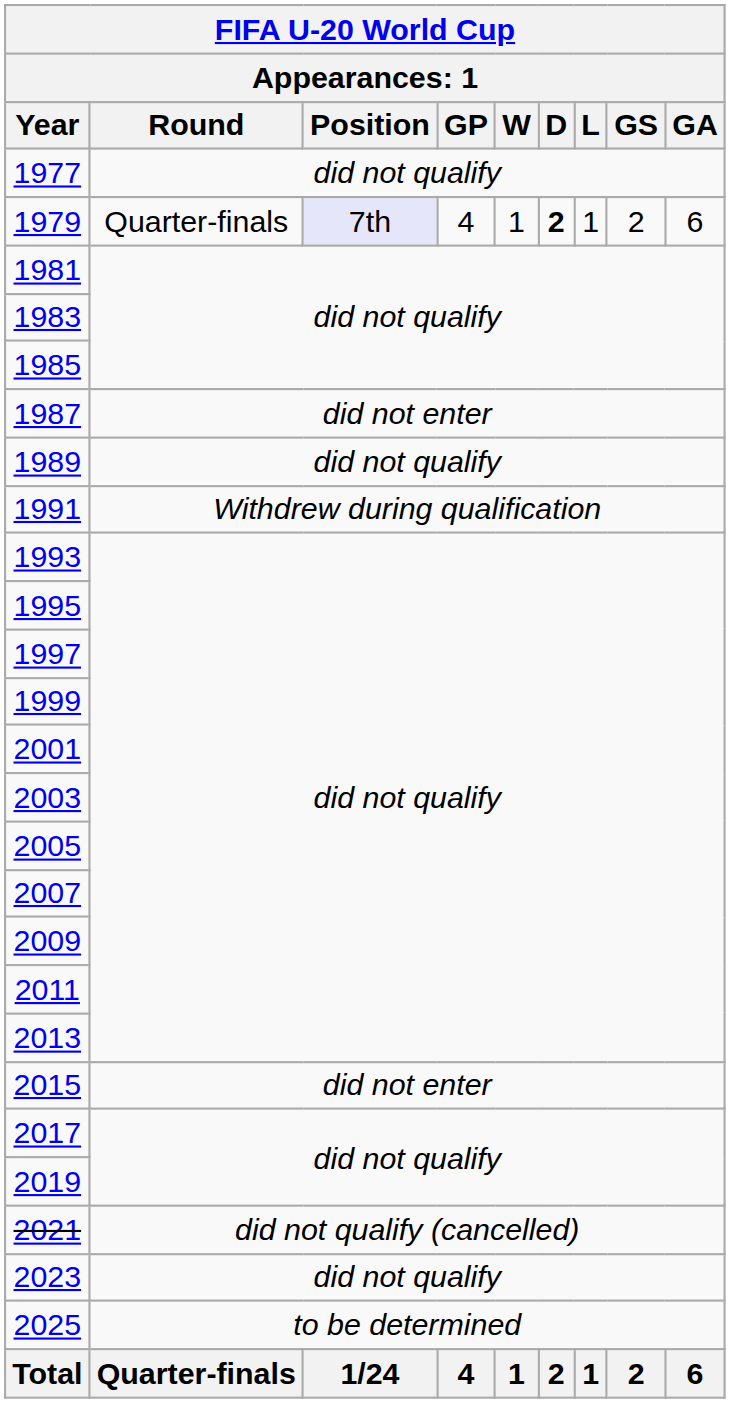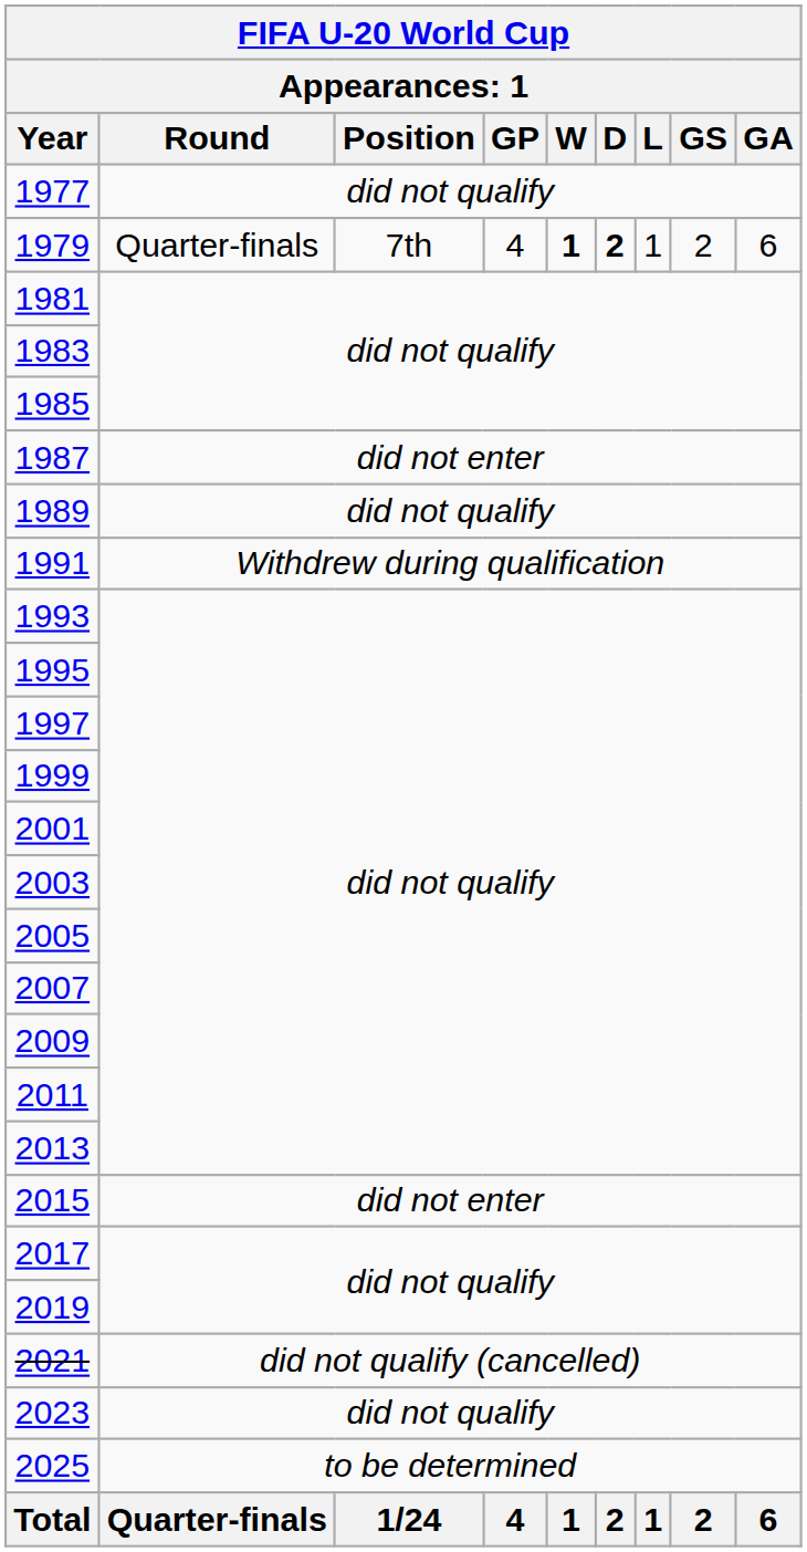1979 | Position: lavender background -> no background
1979 | W: normal -> bold
